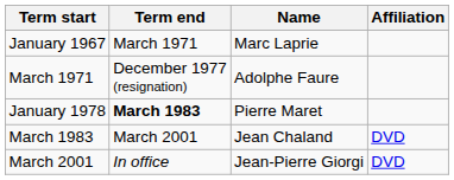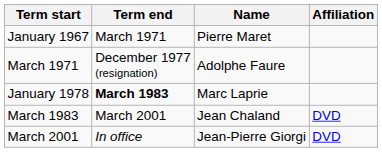January 1967 | Name: Marc Laprie -> Pierre Maret
January 1978 | Name: Pierre Maret -> Marc Laprie
